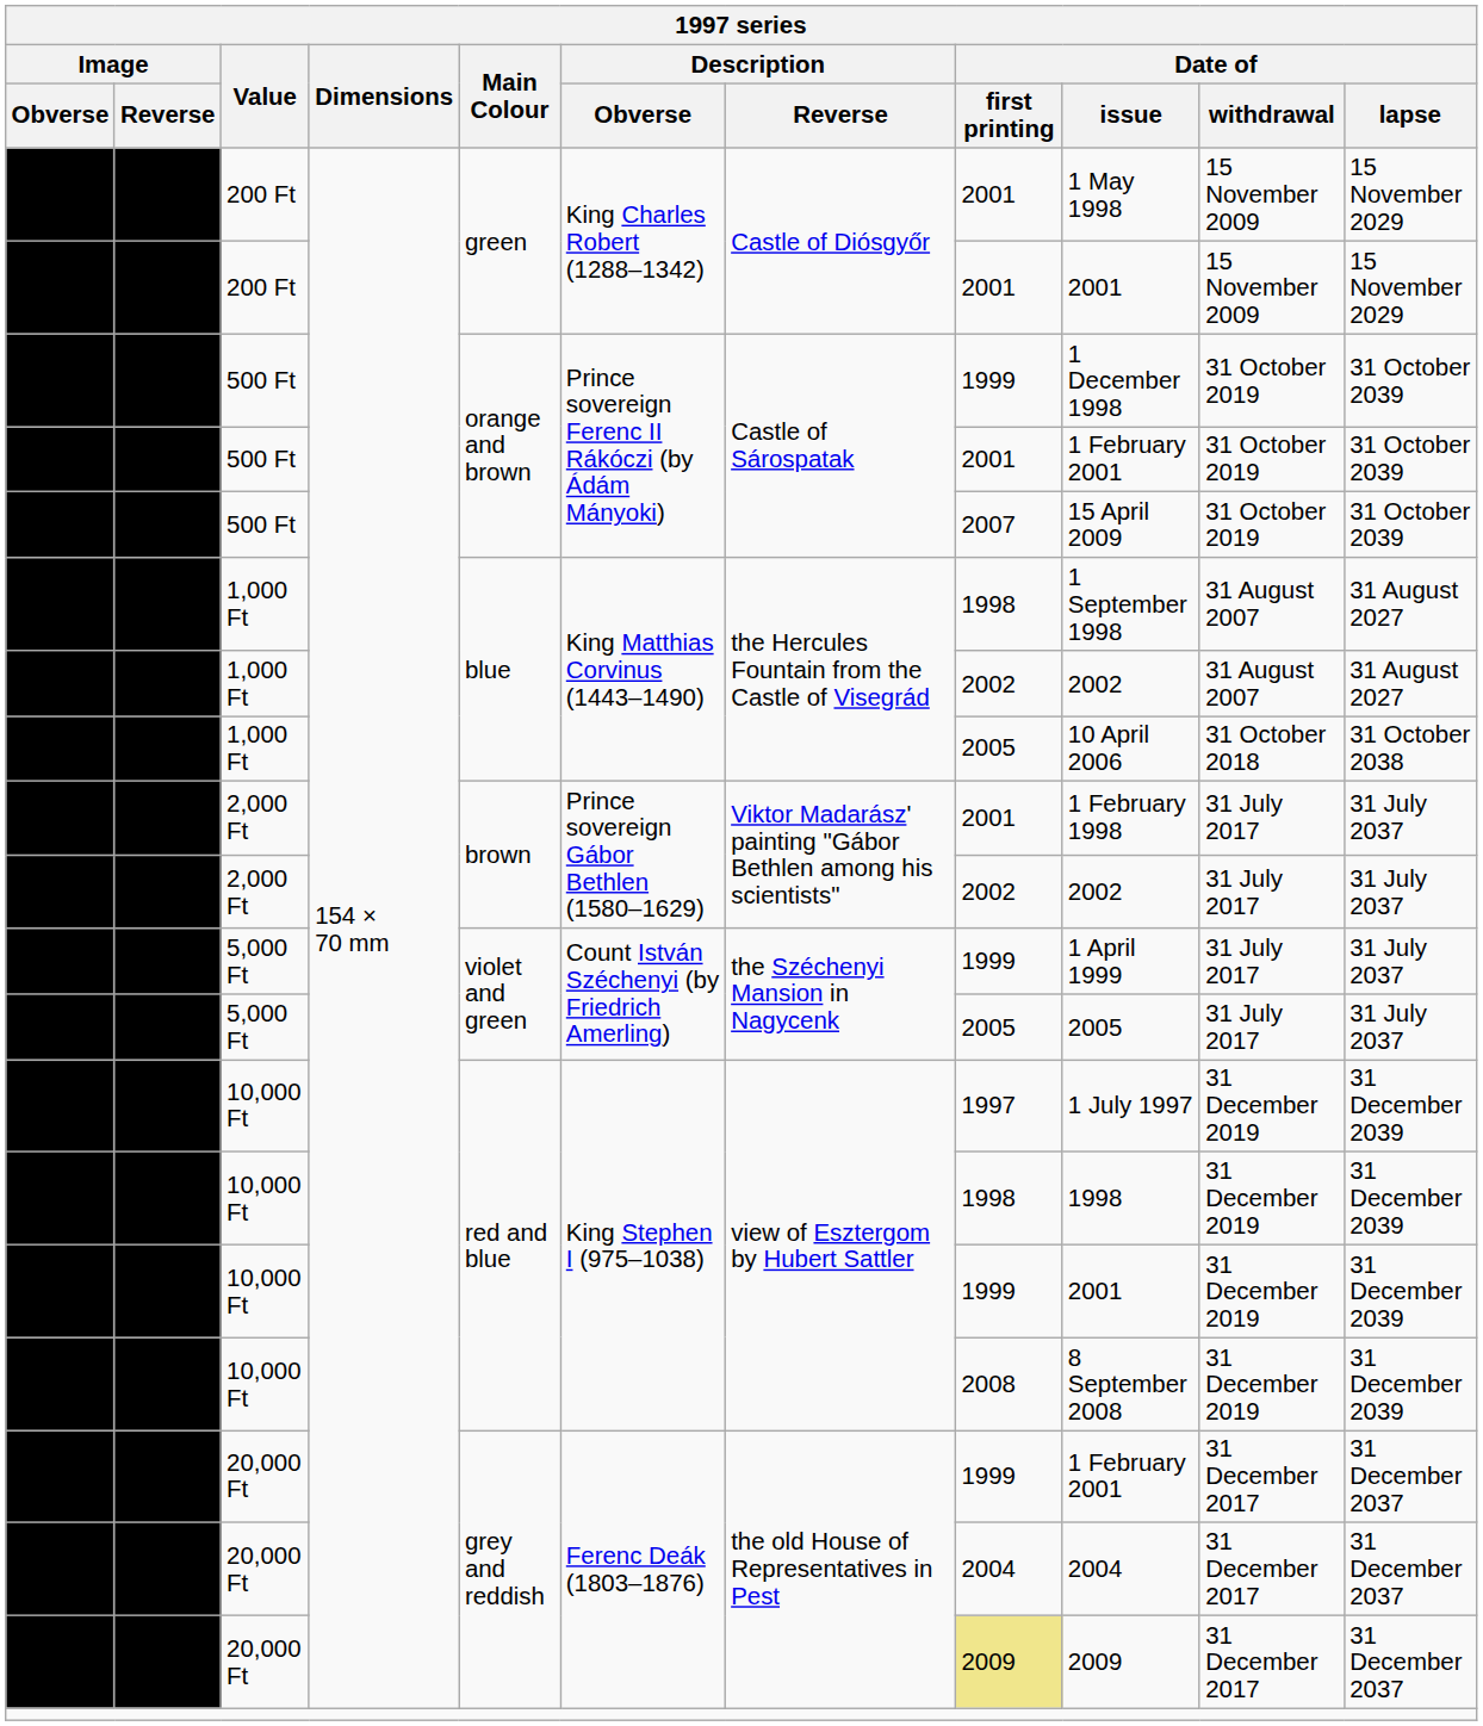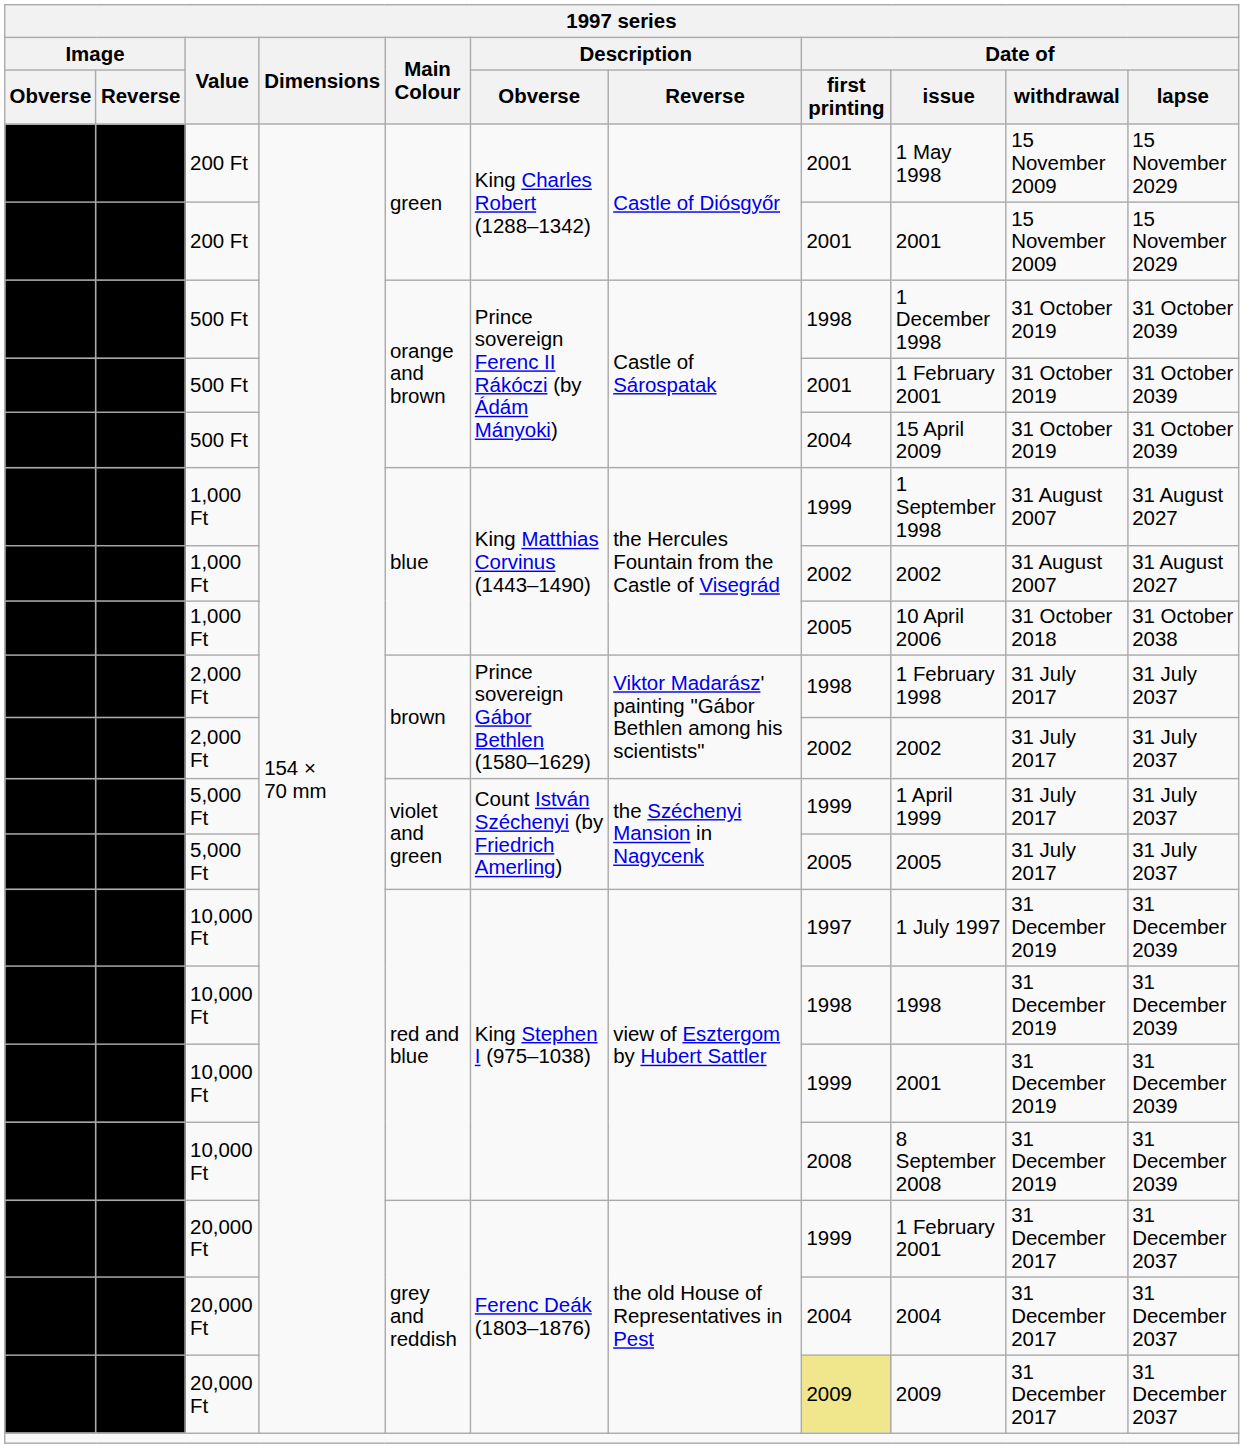row 6 | Date of / first printing: 1999 -> 1998
row 8 | Date of / first printing: 2007 -> 2004
row 9 | Date of / first printing: 1998 -> 1999
row 12 | Date of / first printing: 2001 -> 1998
